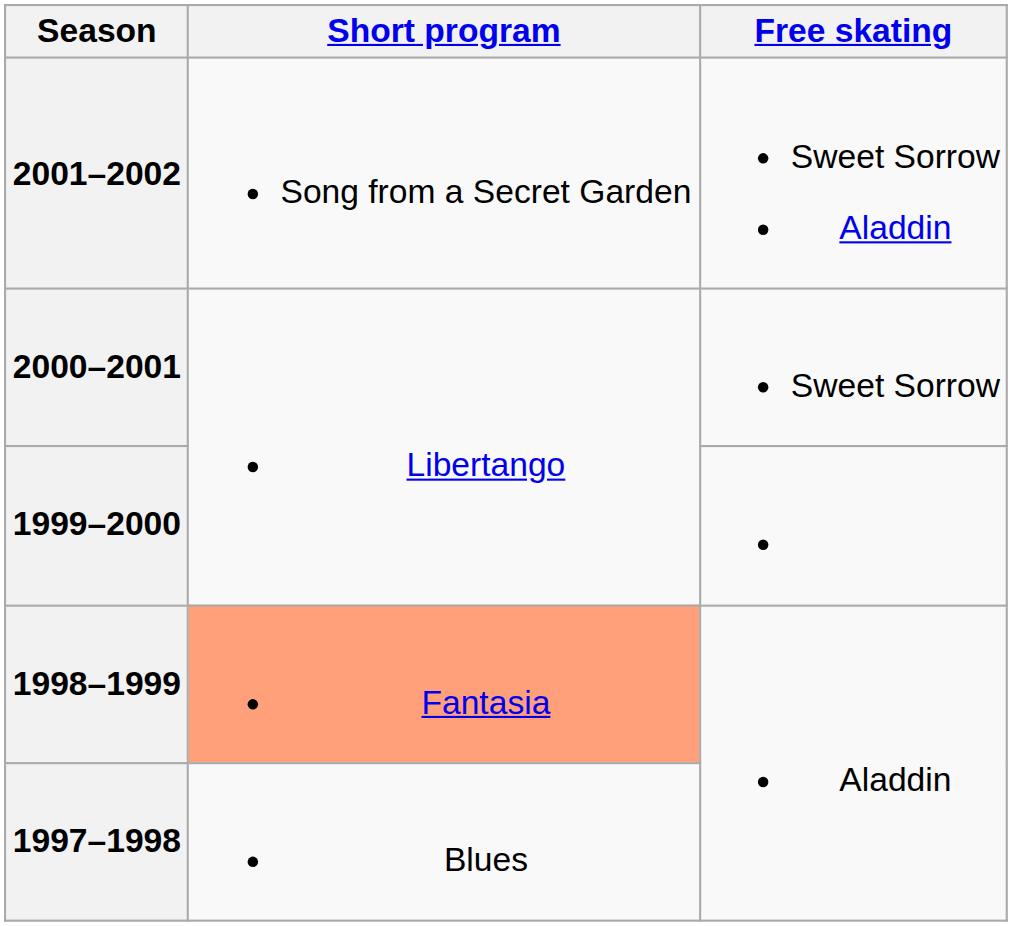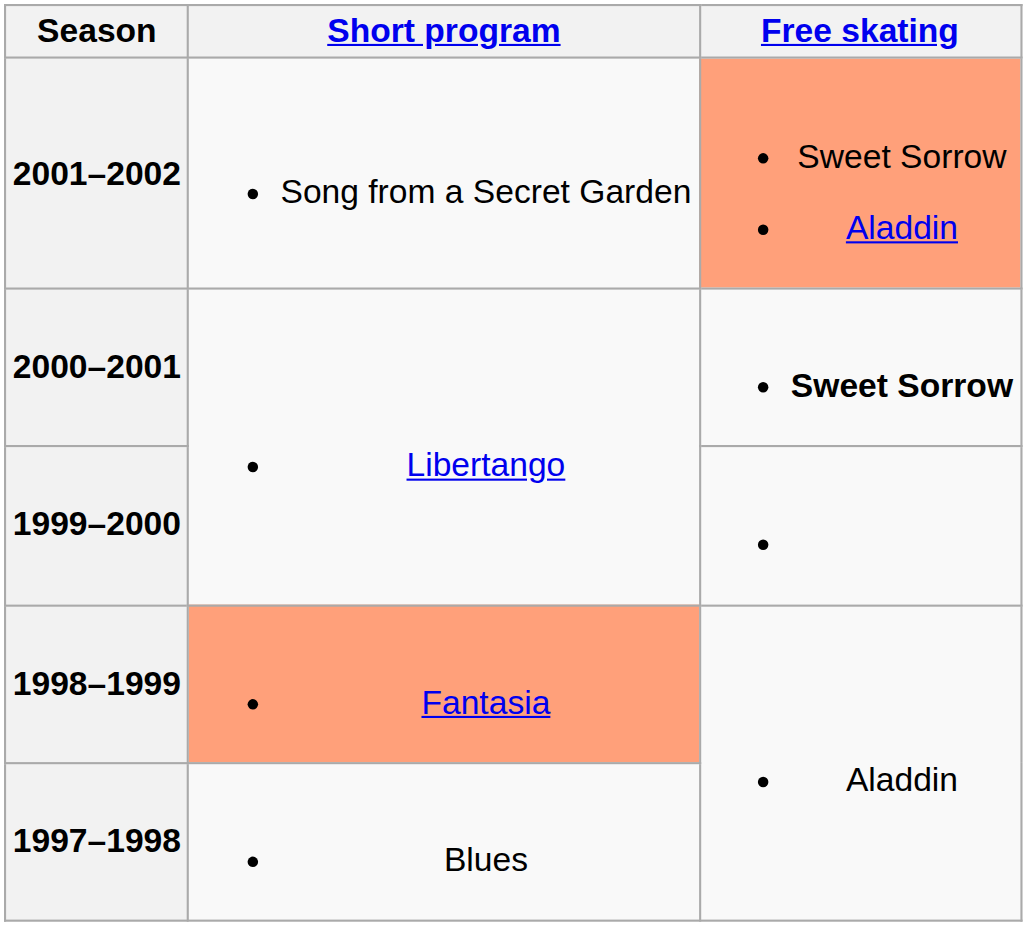2001–2002 | Free skating: no background -> lightsalmon background
2000–2001 | Free skating: normal -> bold
